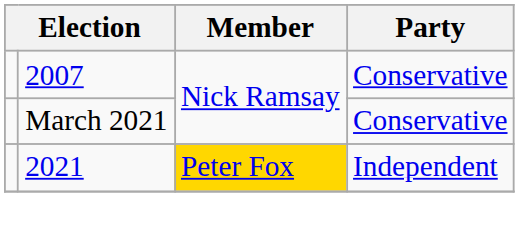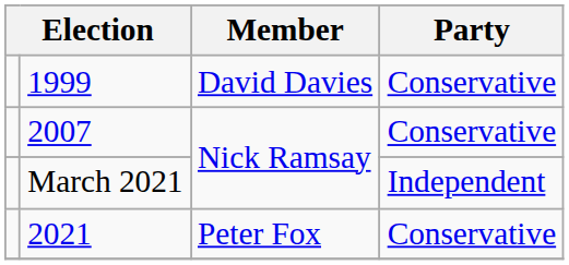+ row: 1999 | David Davies | Conservative
March 2021 | Party: Conservative -> Independent
2021 | Member: gold background -> no background
2021 | Party: Independent -> Conservative
